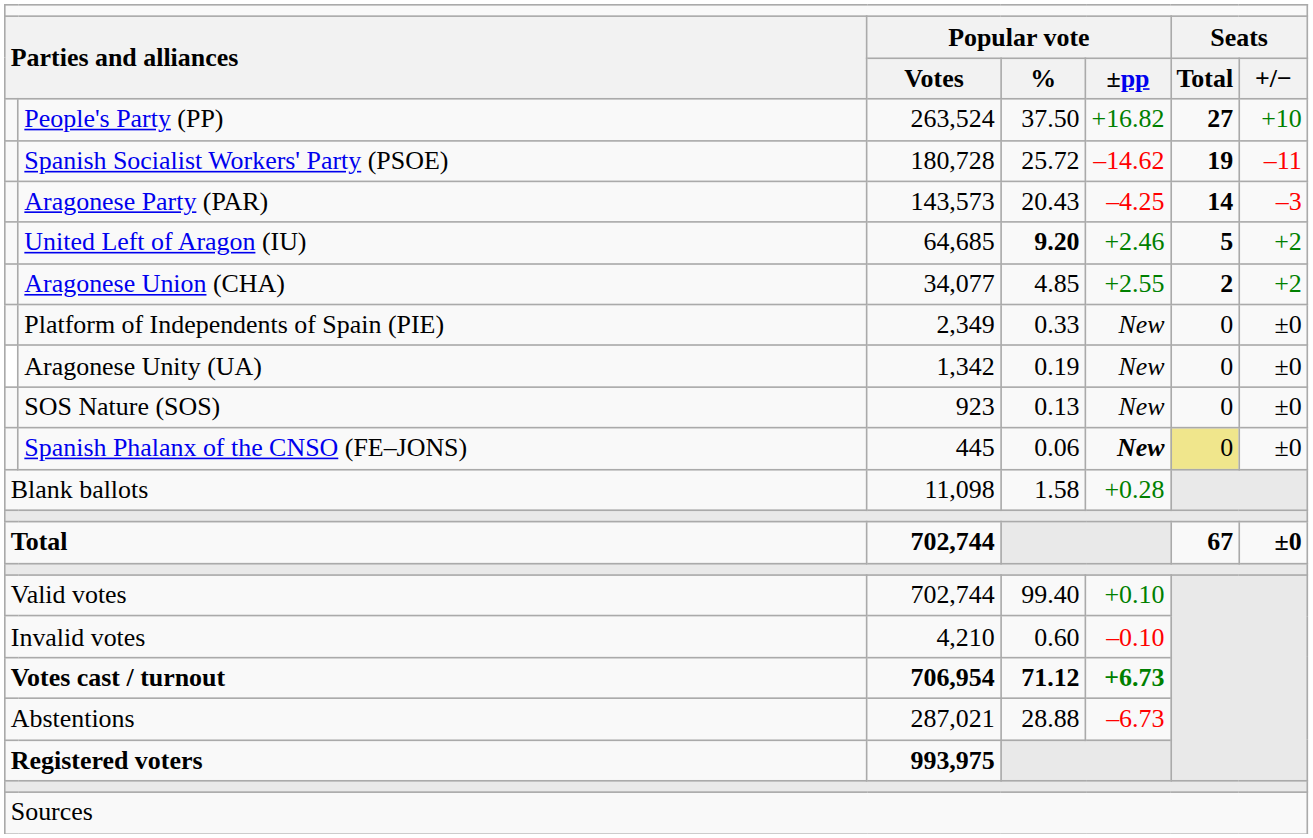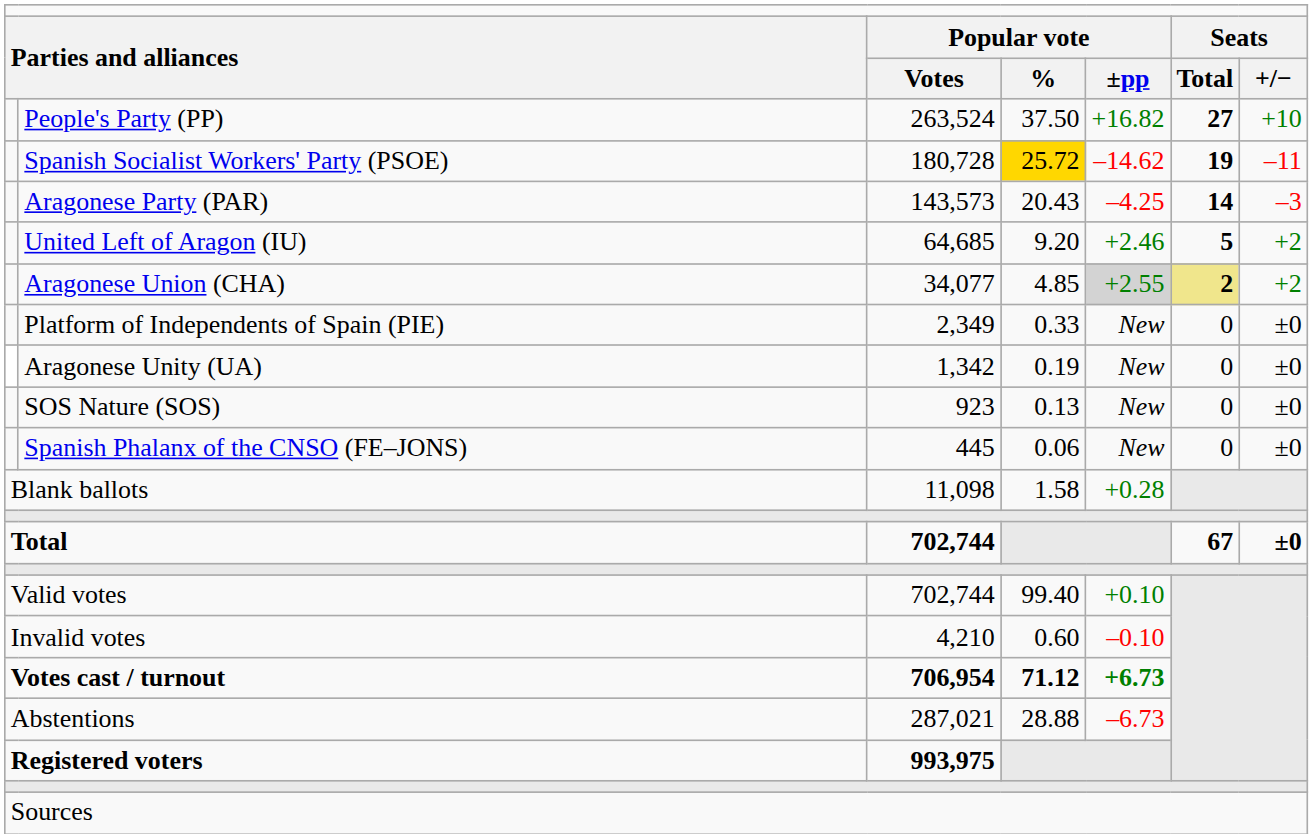Spanish Socialist Workers' Party (PSOE) | column 4: no background -> gold background
United Left of Aragon (IU) | column 4: bold -> normal
Aragonese Union (CHA) | column 5: no background -> lightgrey background
Aragonese Union (CHA) | column 6: no background -> khaki background
Spanish Phalanx of the CNSO (FE–JONS) | column 5: bold -> normal
Spanish Phalanx of the CNSO (FE–JONS) | column 6: khaki background -> no background
